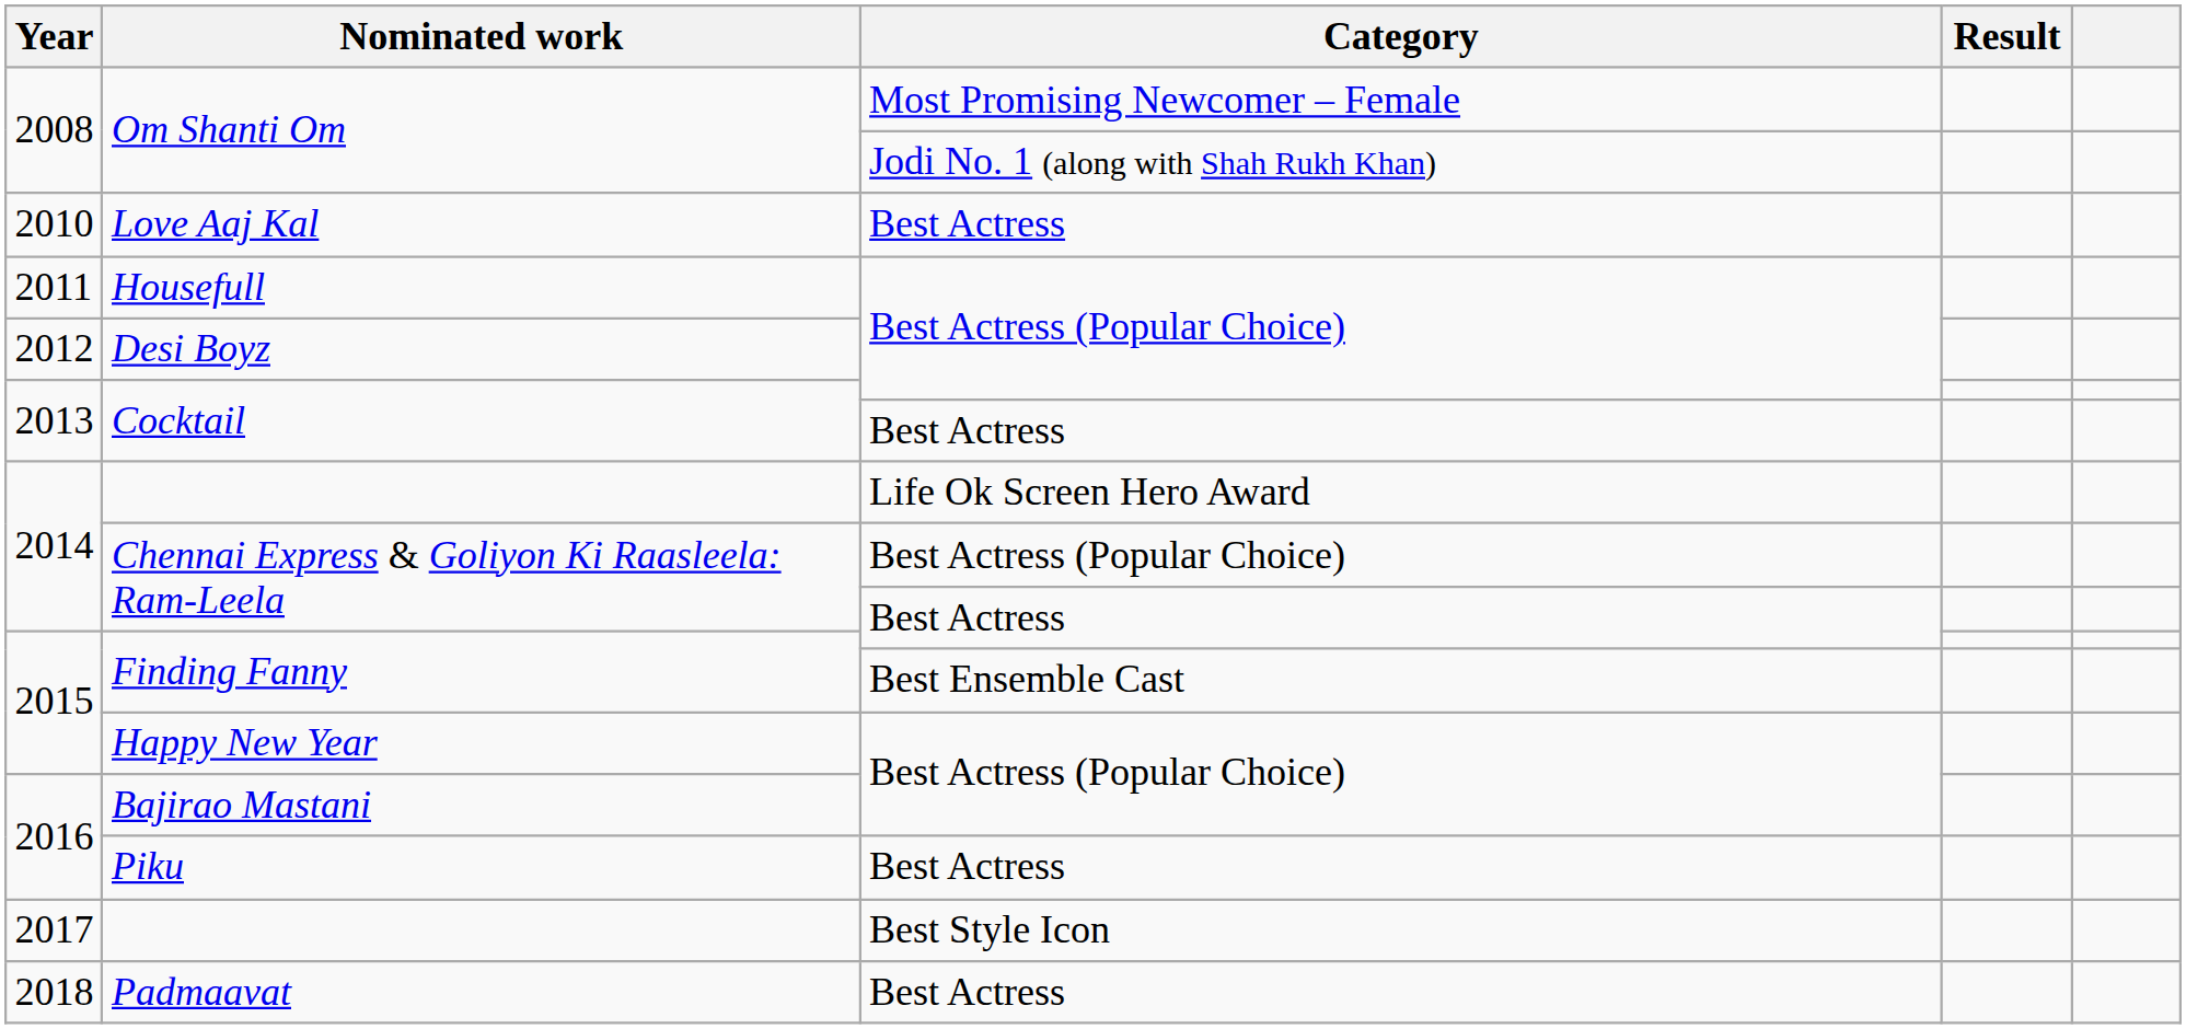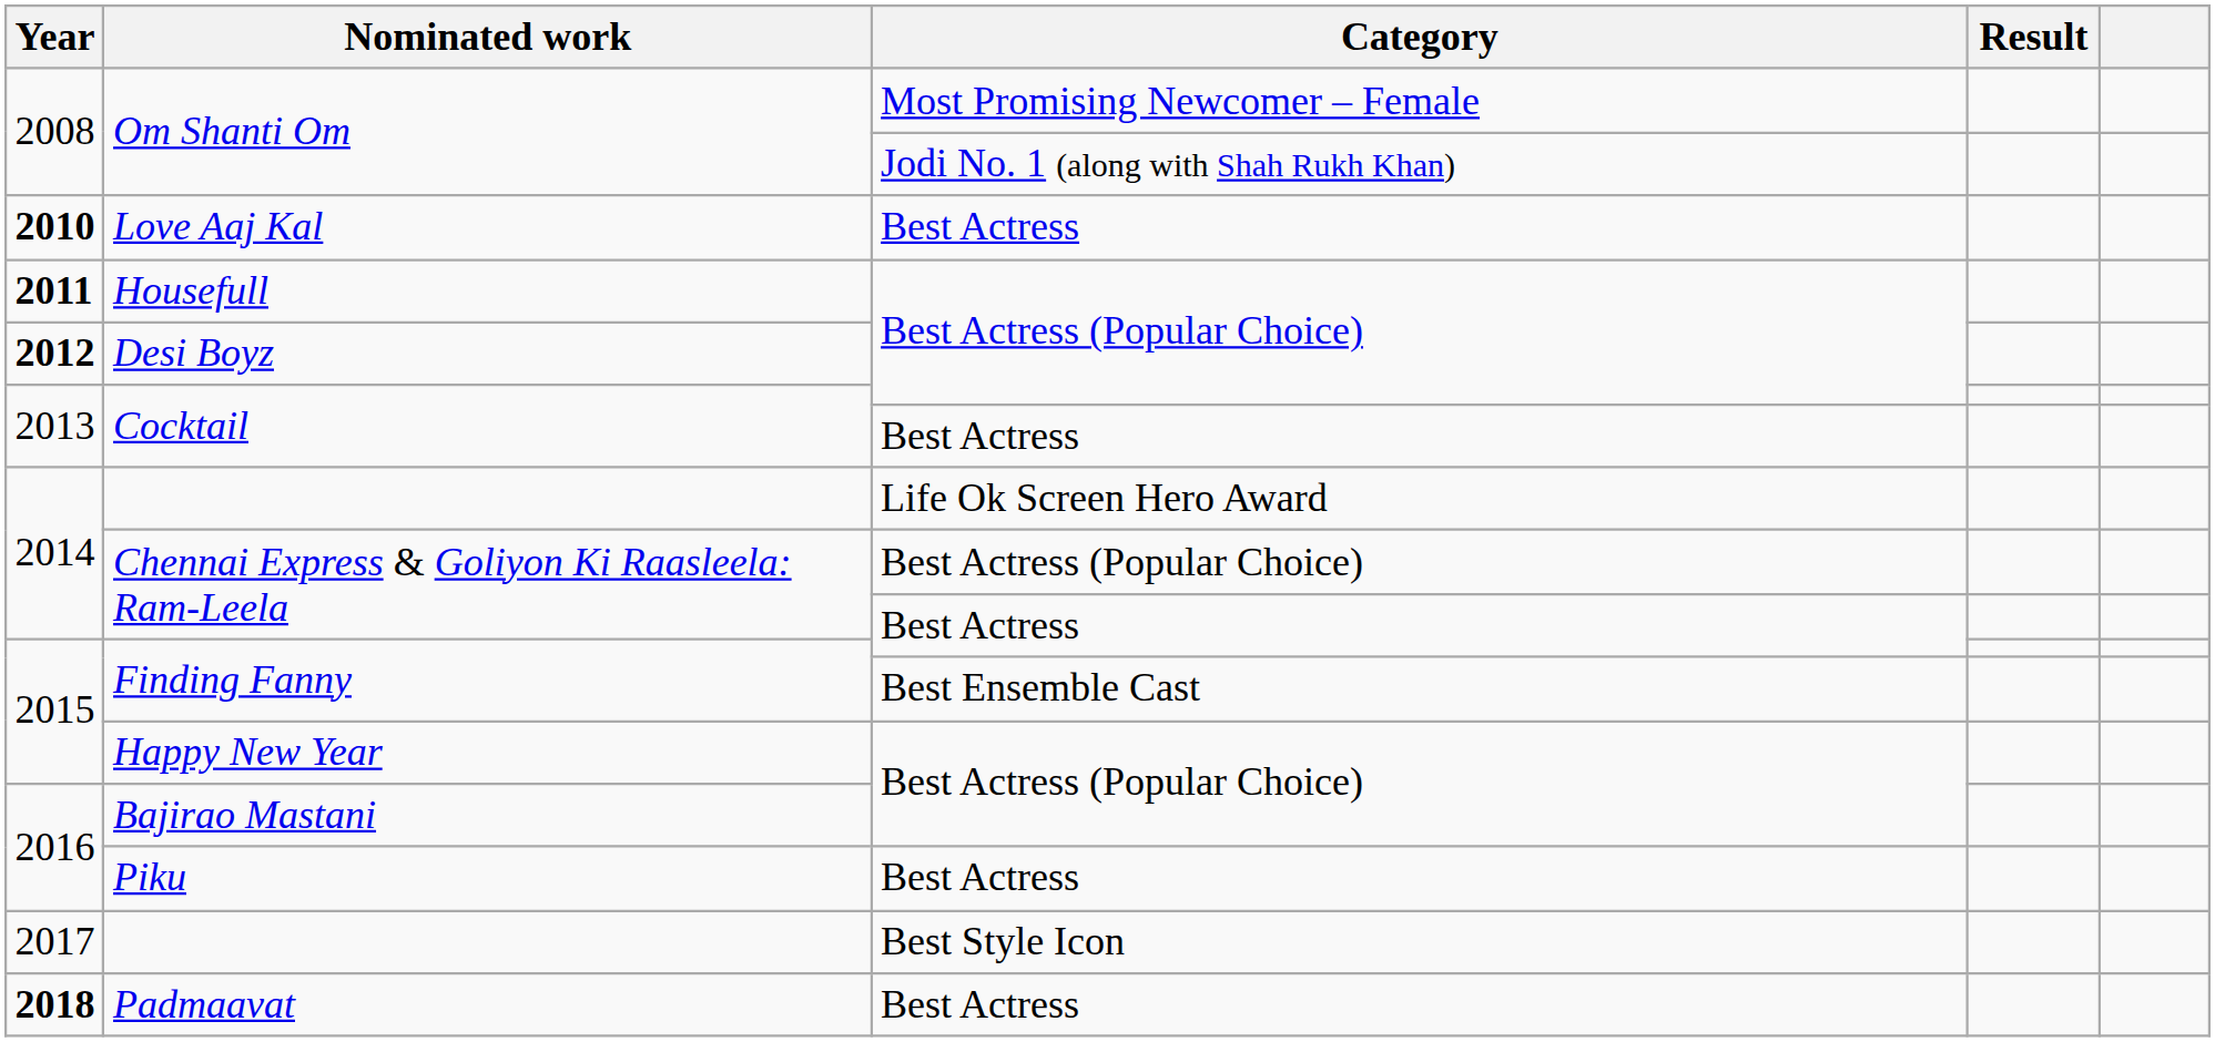Love Aaj Kal | Year: normal -> bold
Housefull | Year: normal -> bold
Desi Boyz | Year: normal -> bold
Padmaavat | Year: normal -> bold
